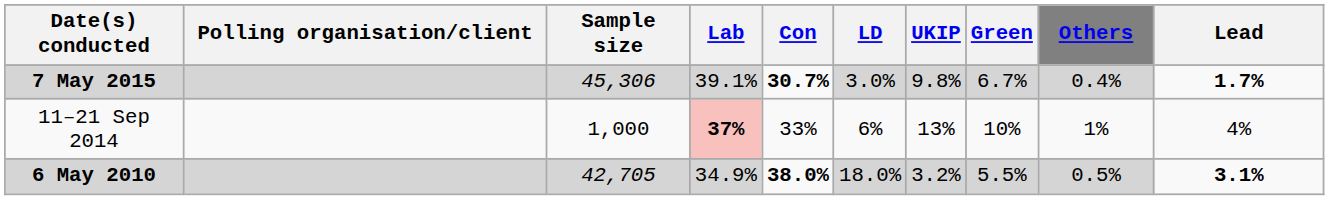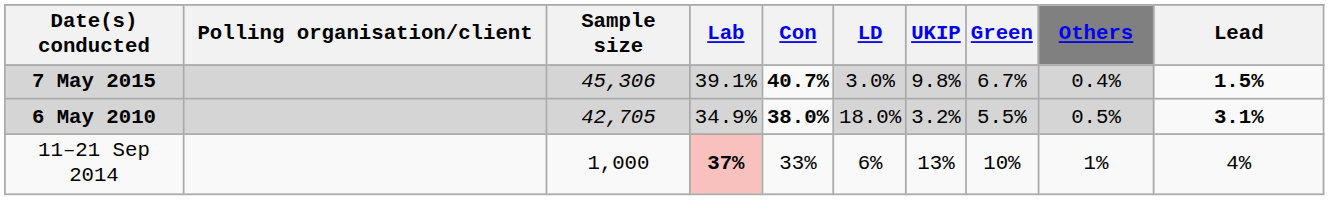7 May 2015 | Con: 30.7% -> 40.7%
7 May 2015 | Lead: 1.7% -> 1.5%
rows swapped: 11–21 Sep 2014 <-> 6 May 2010
